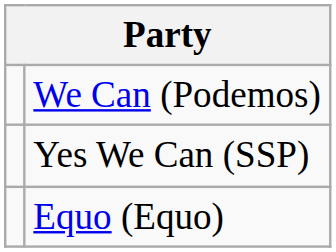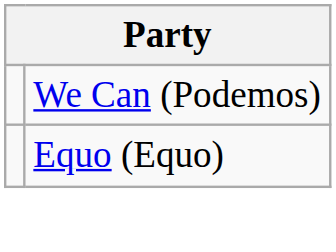- row: Yes We Can (SSP)
